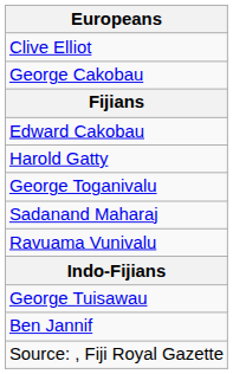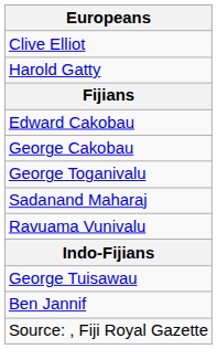row 3 | column 1: George Cakobau -> Harold Gatty
row 6 | column 1: Harold Gatty -> George Cakobau
